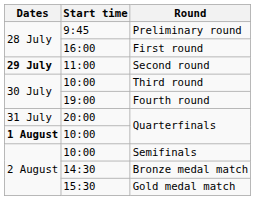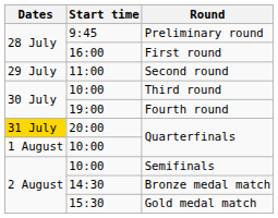Second round | Dates: bold -> normal
20:00 / Quarterfinals | Dates: no background -> gold background
10:00 / Quarterfinals | Dates: bold -> normal
